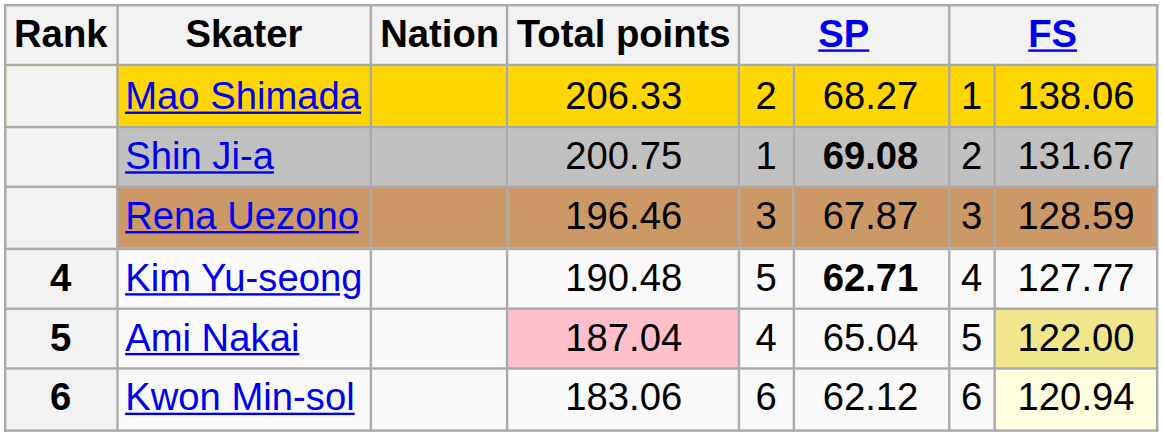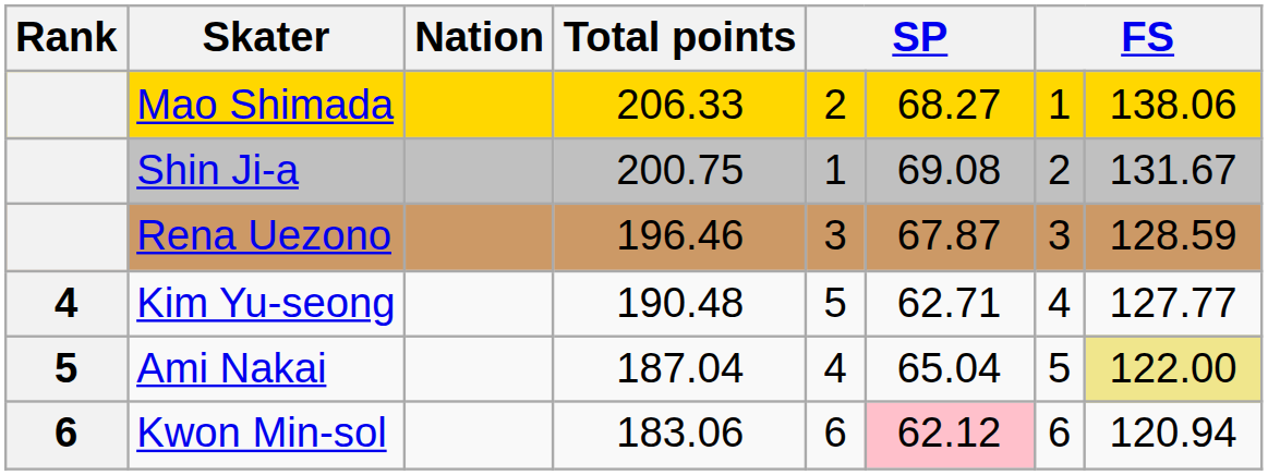Shin Ji-a | column 6: bold -> normal
Kim Yu-seong | column 6: bold -> normal
Ami Nakai | Total points: pink background -> no background
Kwon Min-sol | column 6: no background -> pink background
Kwon Min-sol | column 8: lightyellow background -> no background
